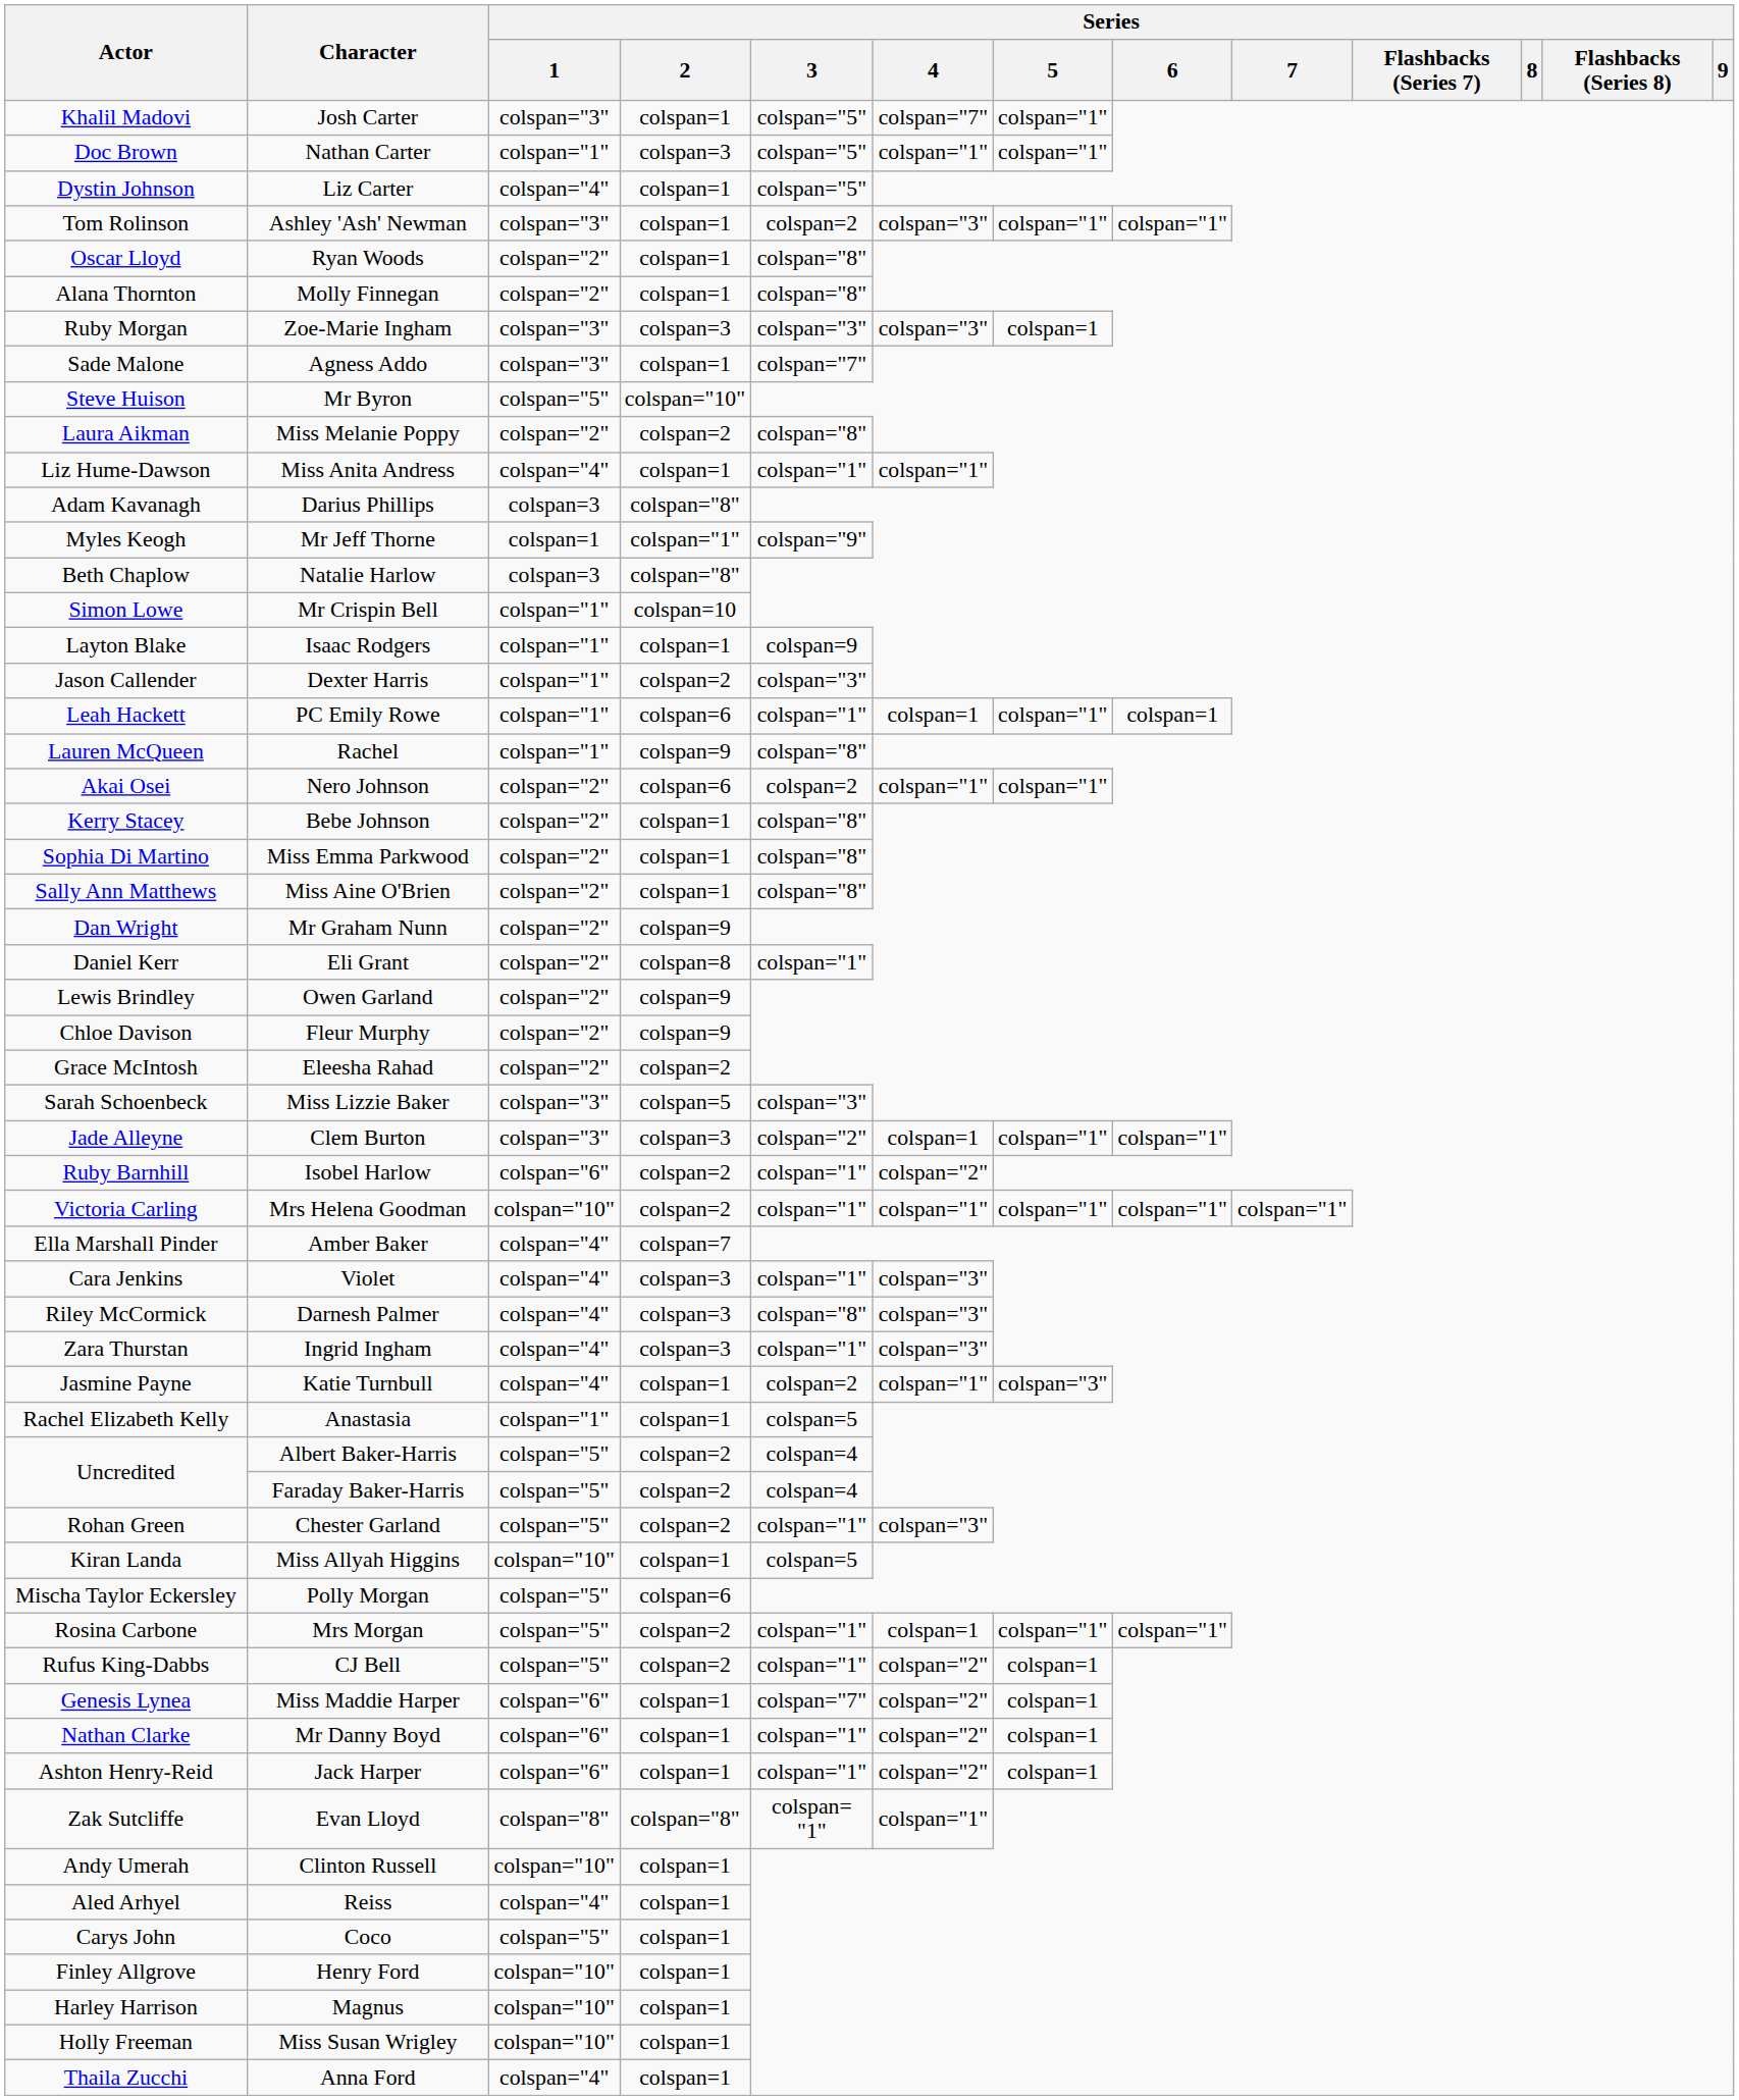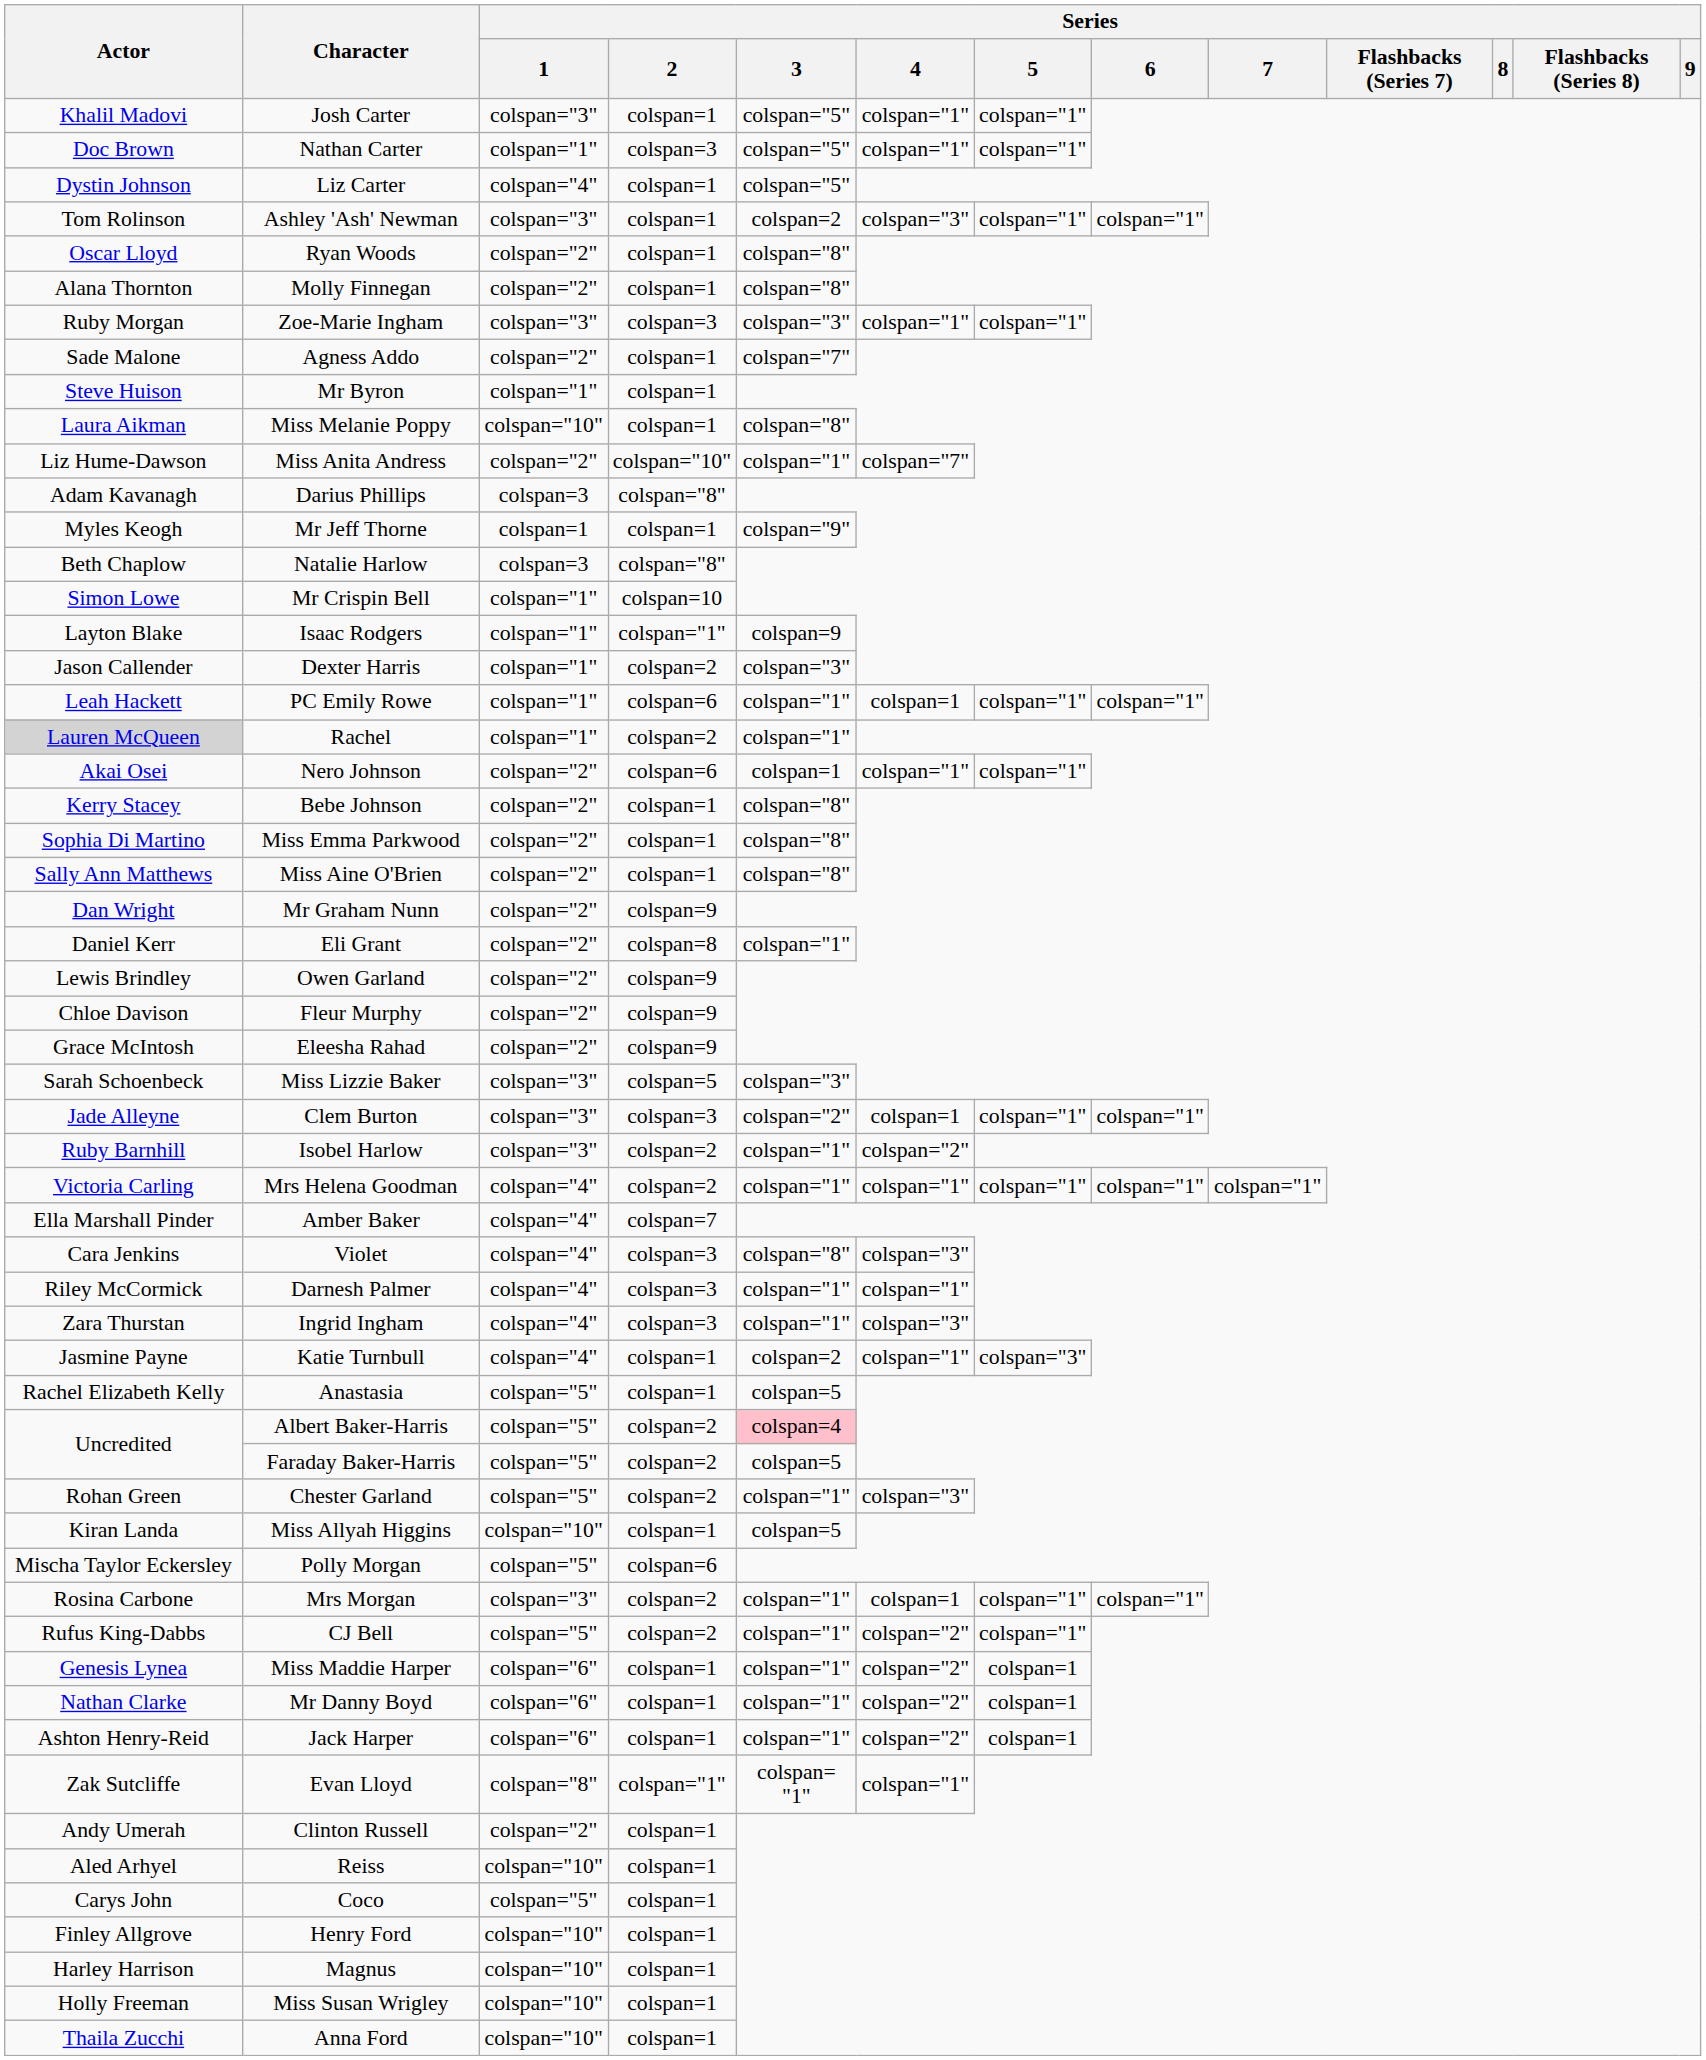Josh Carter | Series / 4: colspan="7" -> colspan="1"
Zoe-Marie Ingham | Series / 4: colspan="3" -> colspan="1"
Zoe-Marie Ingham | Series / 5: colspan=1 -> colspan="1"
Agness Addo | Series / 1: colspan="3" -> colspan="2"
Mr Byron | Series / 1: colspan="5" -> colspan="1"
Mr Byron | Series / 2: colspan="10" -> colspan=1
Miss Melanie Poppy | Series / 1: colspan="2" -> colspan="10"
Miss Melanie Poppy | Series / 2: colspan=2 -> colspan=1
Miss Anita Andress | Series / 1: colspan="4" -> colspan="2"
Miss Anita Andress | Series / 2: colspan=1 -> colspan="10"
Miss Anita Andress | Series / 4: colspan="1" -> colspan="7"
Mr Jeff Thorne | Series / 2: colspan="1" -> colspan=1
Isaac Rodgers | Series / 2: colspan=1 -> colspan="1"
PC Emily Rowe | Series / 6: colspan=1 -> colspan="1"
Rachel | Actor: no background -> lightgrey background
Rachel | Series / 2: colspan=9 -> colspan=2
Rachel | Series / 3: colspan="8" -> colspan="1"
Nero Johnson | Series / 3: colspan=2 -> colspan=1
Eleesha Rahad | Series / 2: colspan=2 -> colspan=9
Isobel Harlow | Series / 1: colspan="6" -> colspan="3"
Mrs Helena Goodman | Series / 1: colspan="10" -> colspan="4"
Violet | Series / 3: colspan="1" -> colspan="8"
Darnesh Palmer | Series / 3: colspan="8" -> colspan="1"
Darnesh Palmer | Series / 4: colspan="3" -> colspan="1"
Anastasia | Series / 1: colspan="1" -> colspan="5"
Albert Baker-Harris | Series / 3: no background -> pink background
Faraday Baker-Harris | Series / 3: colspan=4 -> colspan=5
Mrs Morgan | Series / 1: colspan="5" -> colspan="3"
CJ Bell | Series / 5: colspan=1 -> colspan="1"
Miss Maddie Harper | Series / 3: colspan="7" -> colspan="1"
Evan Lloyd | Series / 2: colspan="8" -> colspan="1"
Clinton Russell | Series / 1: colspan="10" -> colspan="2"
Reiss | Series / 1: colspan="4" -> colspan="10"
Anna Ford | Series / 1: colspan="4" -> colspan="10"
